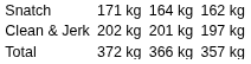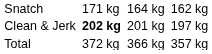Clean & Jerk | column 2: normal -> bold
